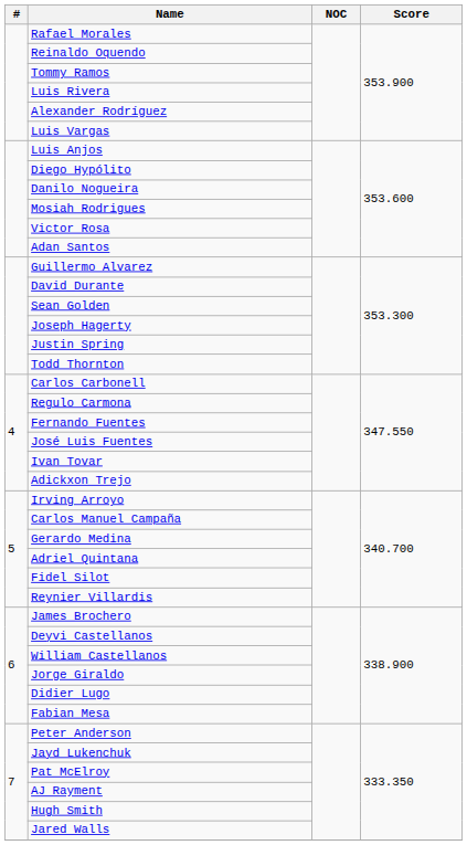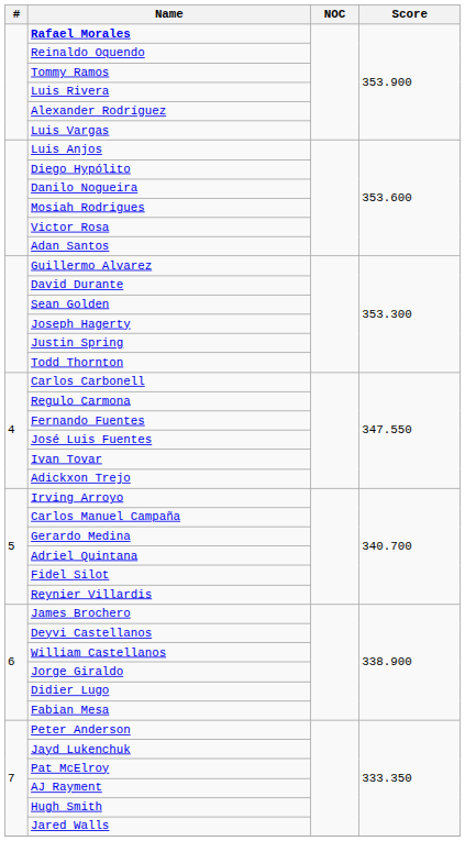Rafael Morales | Name: normal -> bold
